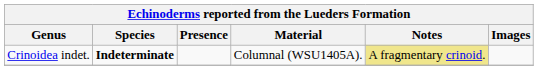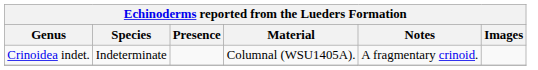Crinoidea indet. | Species: bold -> normal
Crinoidea indet. | Notes: khaki background -> no background
